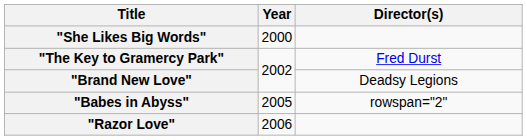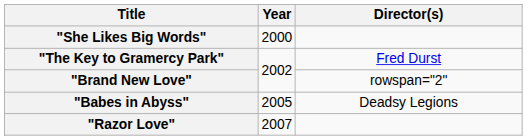"Brand New Love" | Director(s): Deadsy Legions -> rowspan="2"
"Babes in Abyss" | Director(s): rowspan="2" -> Deadsy Legions
"Razor Love" | Year: 2006 -> 2007
